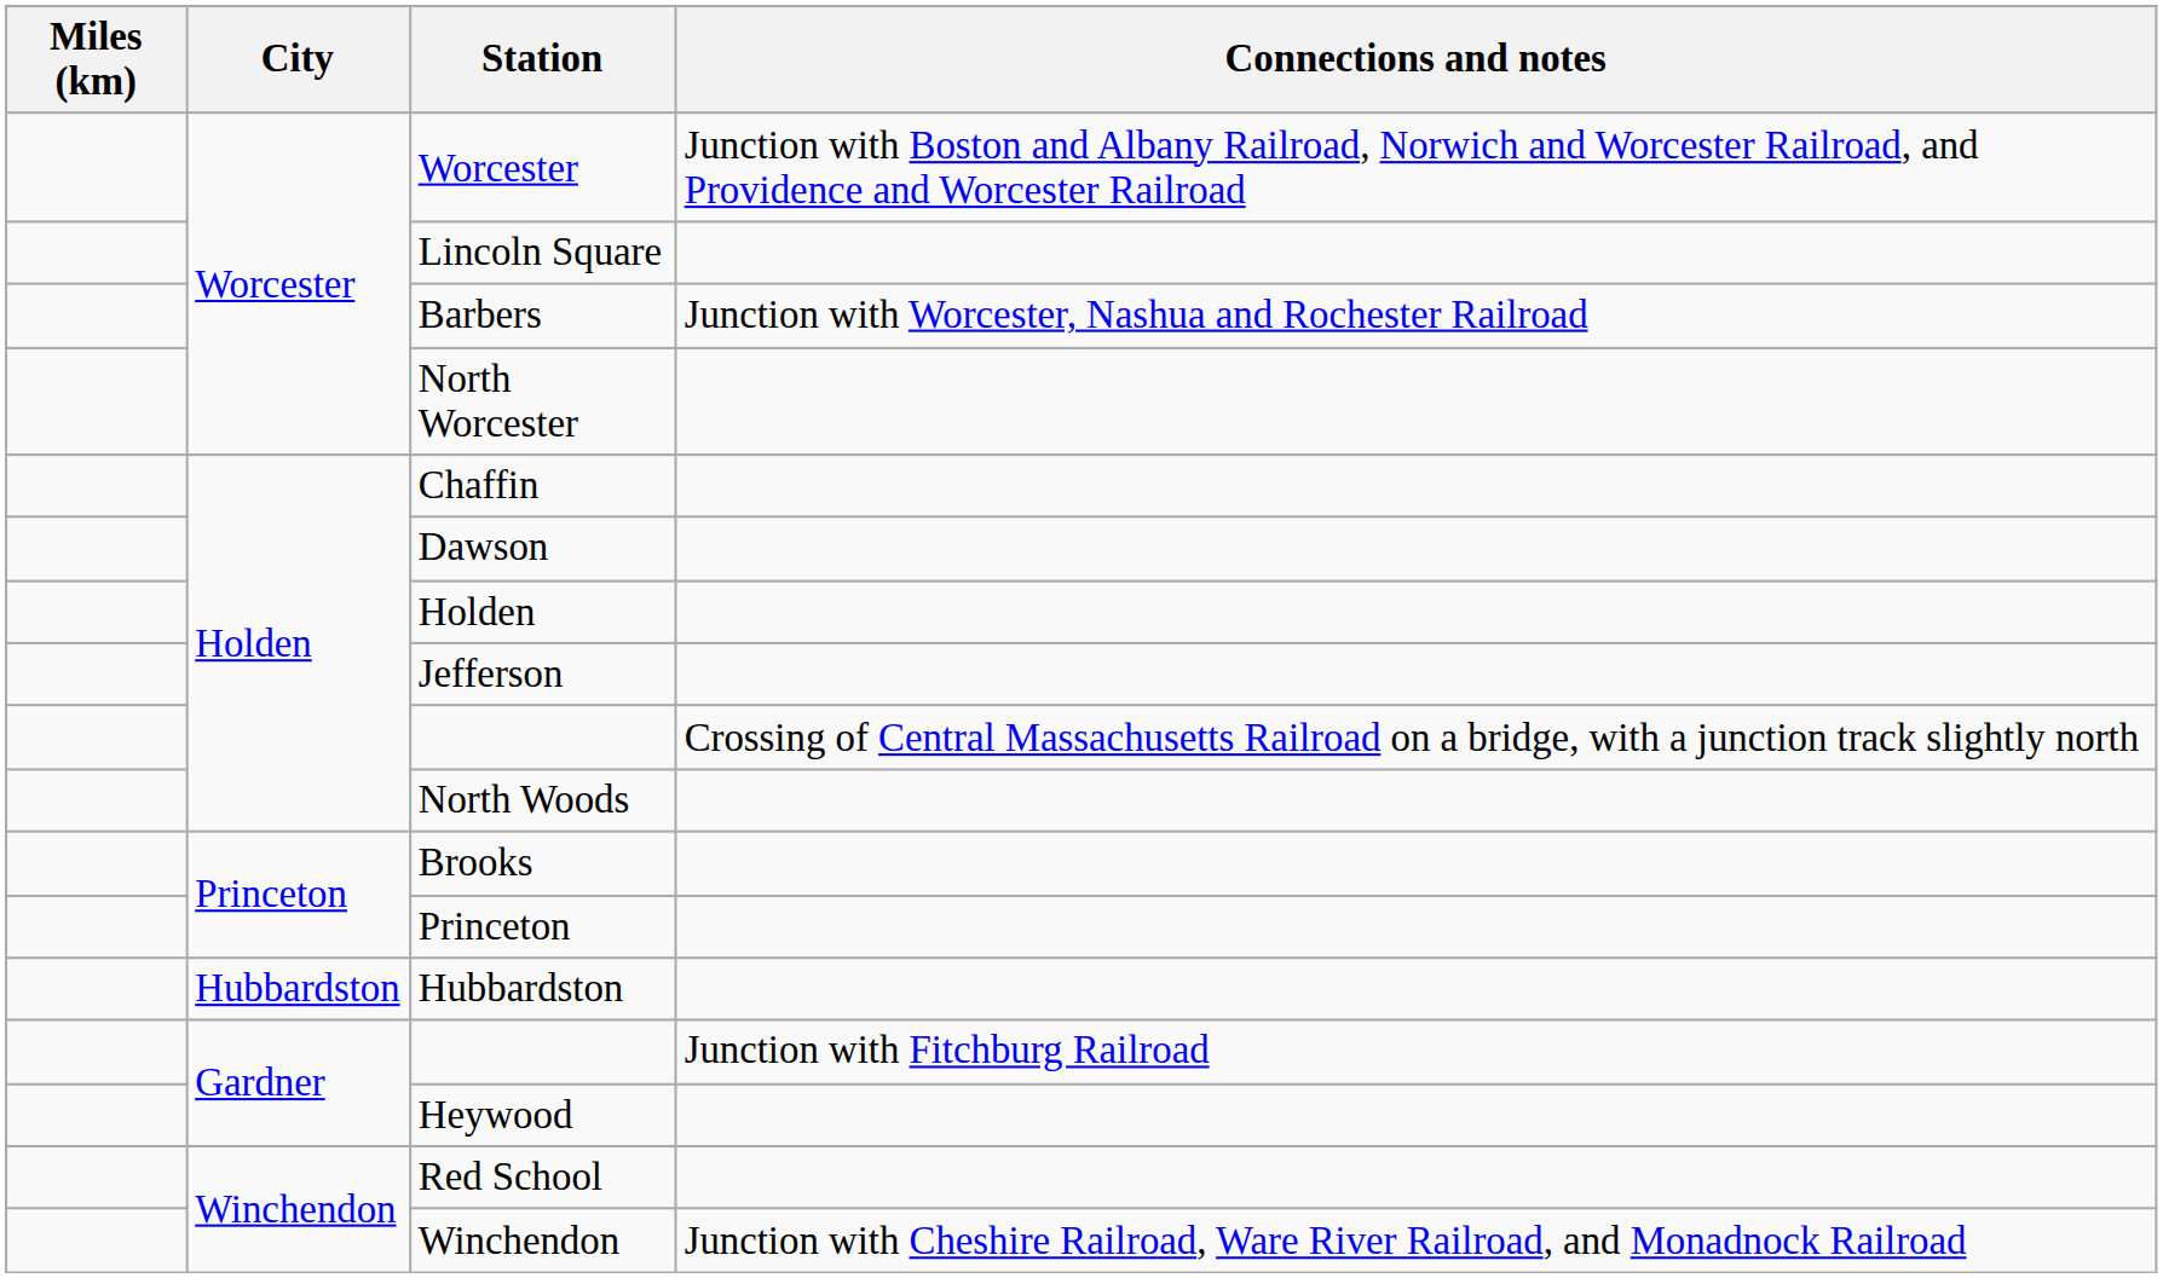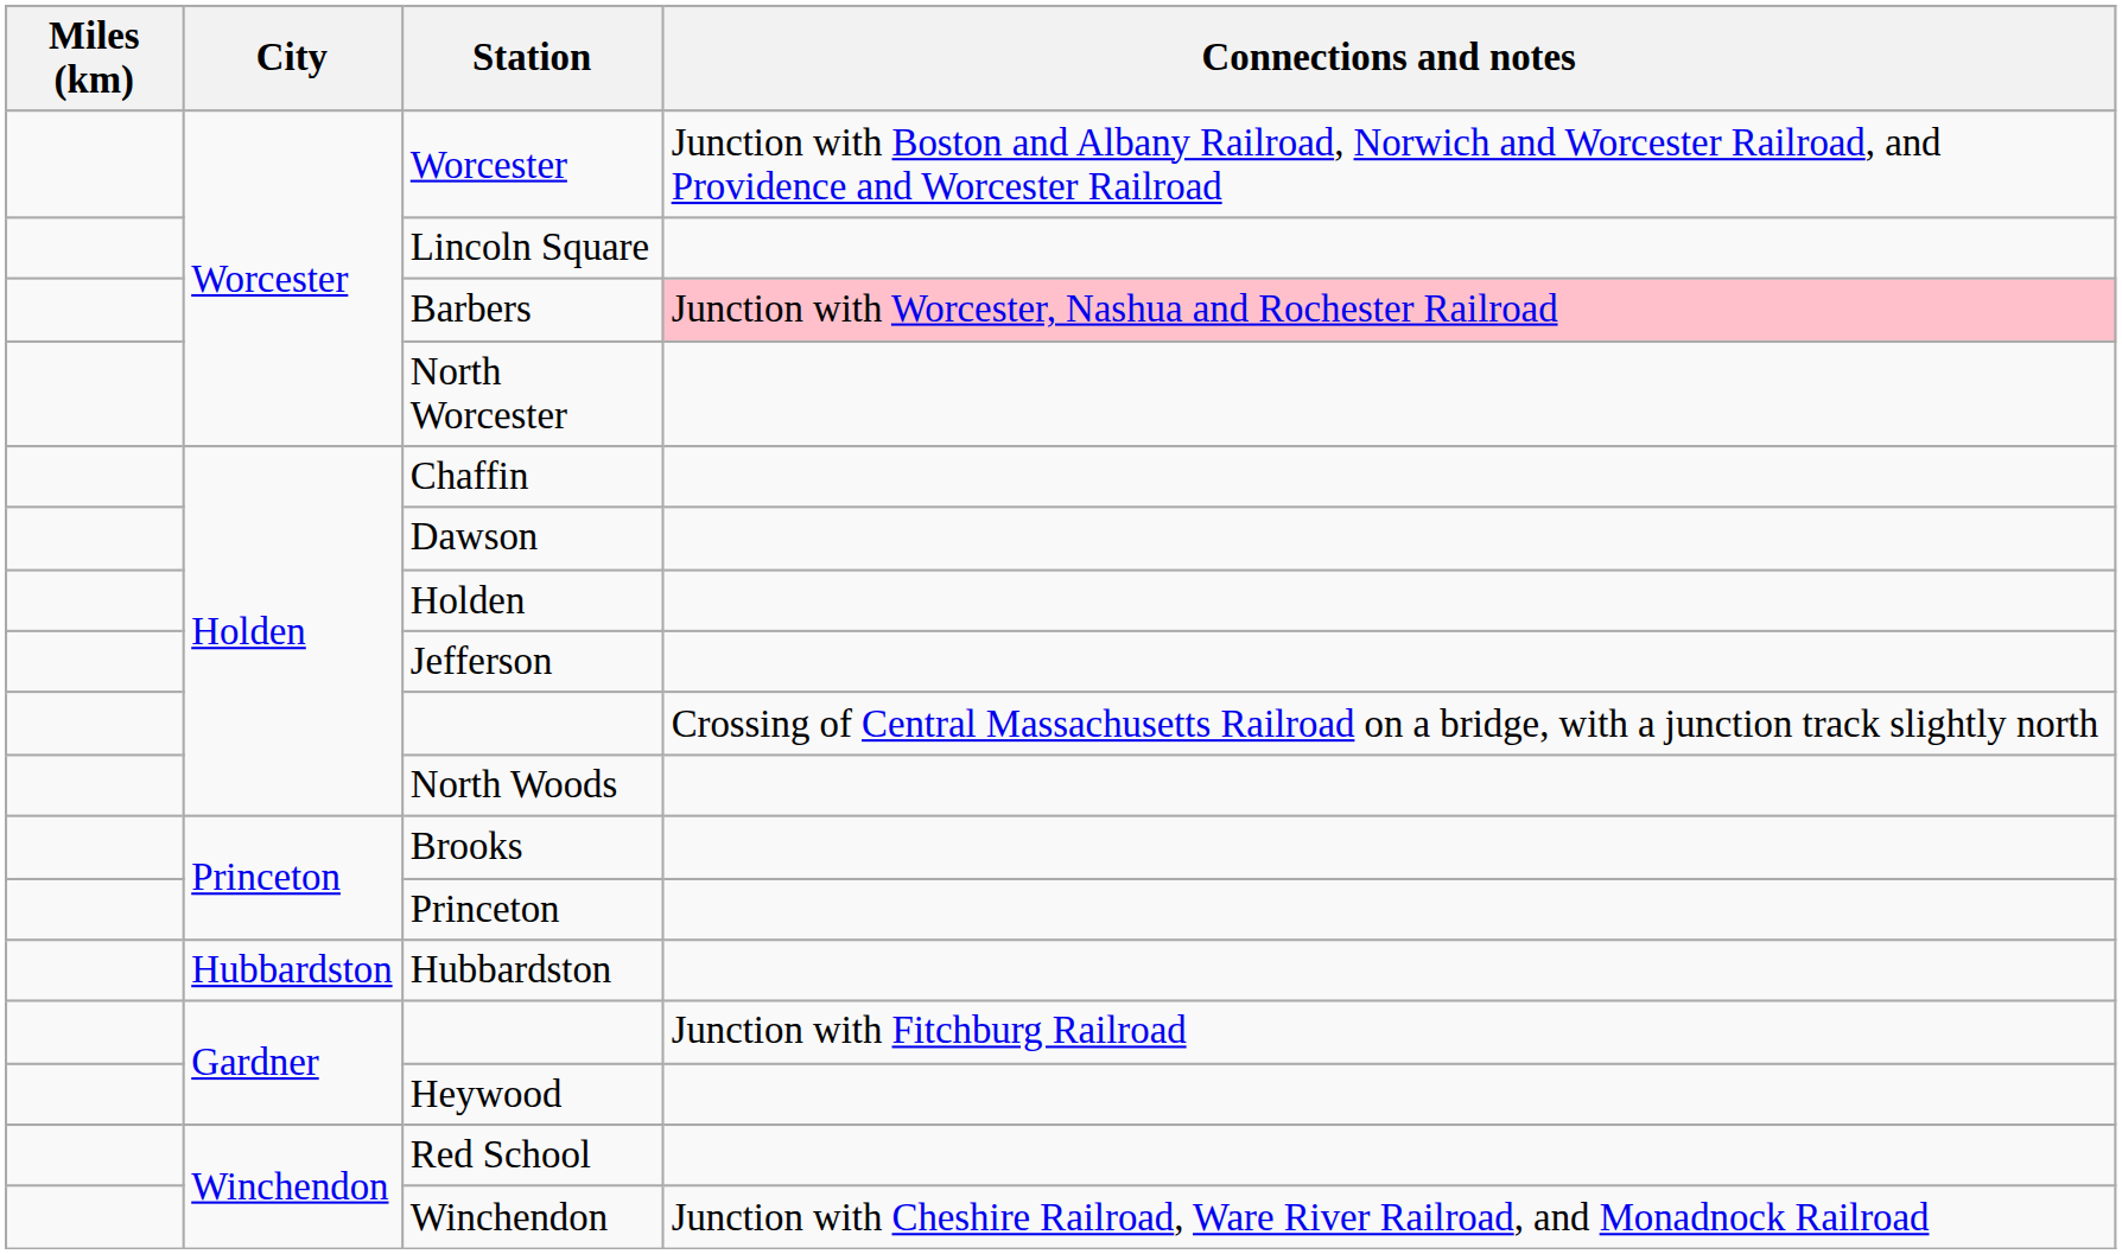Barbers | Connections and notes: no background -> pink background
